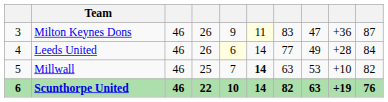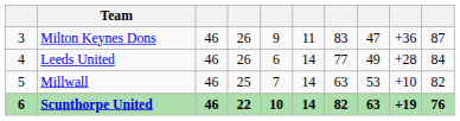Milton Keynes Dons | column 6: lightyellow background -> no background
Leeds United | column 5: lightyellow background -> no background
Millwall | column 6: bold -> normal
